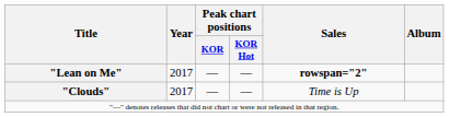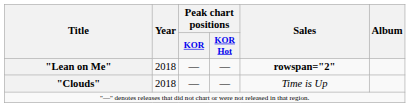"Lean on Me" | Year: 2017 -> 2018
"Clouds" | Year: 2017 -> 2018
